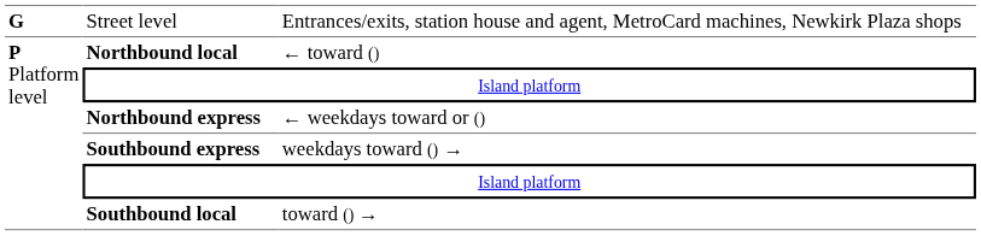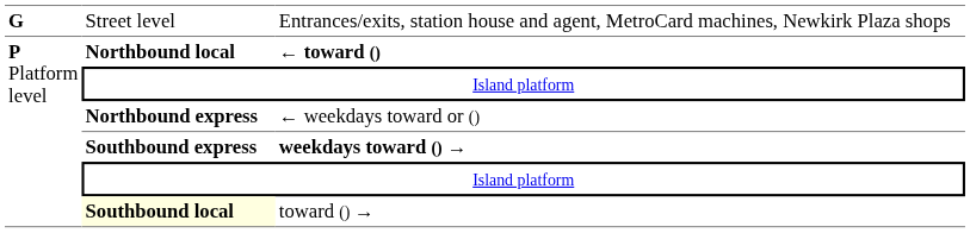Northbound local | column 3: normal -> bold
Southbound express | column 3: normal -> bold
Southbound local | column 2: no background -> lightyellow background
